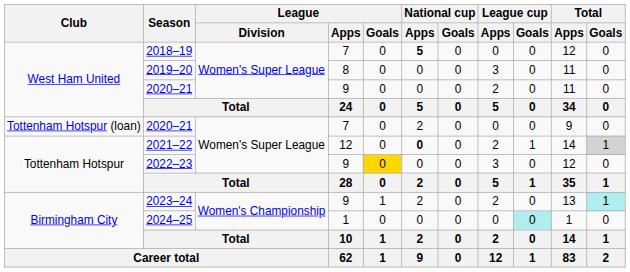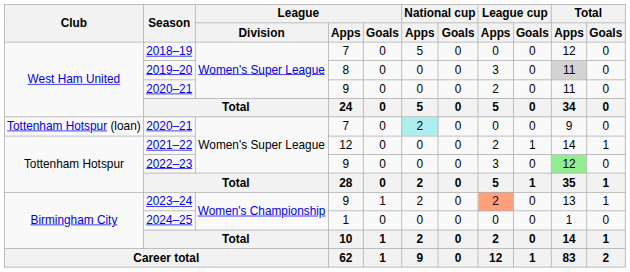2018–19 | National cup / Apps: bold -> normal
2019–20 | Total / Apps: no background -> lightgrey background
2020–21 / 7 | National cup / Apps: no background -> paleturquoise background
2021–22 | National cup / Apps: bold -> normal
2021–22 | Total / Goals: lightgrey background -> no background
2022–23 | League / Goals: gold background -> no background
2022–23 | Total / Apps: no background -> lightgreen background
2023–24 | League cup / Apps: no background -> lightsalmon background
2023–24 | Total / Goals: paleturquoise background -> no background
2024–25 | League cup / Goals: paleturquoise background -> no background
